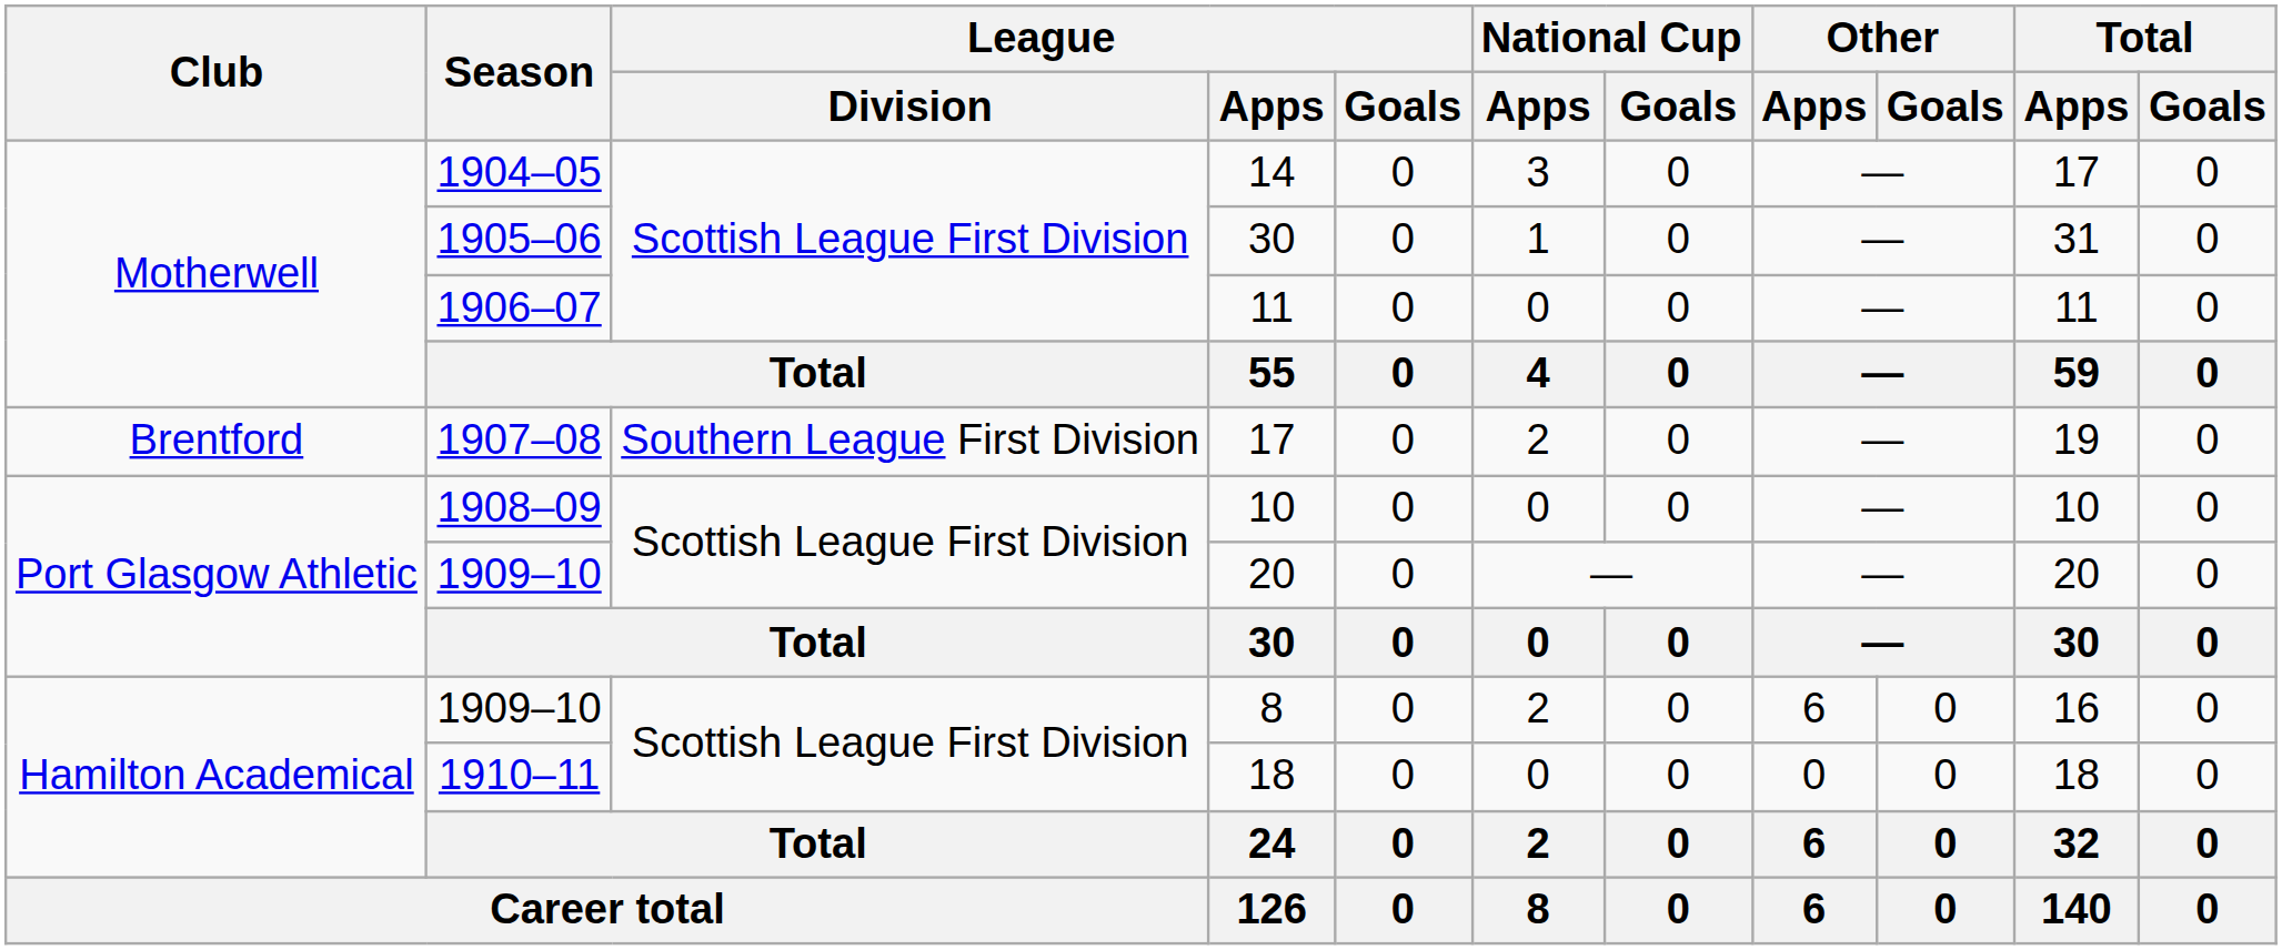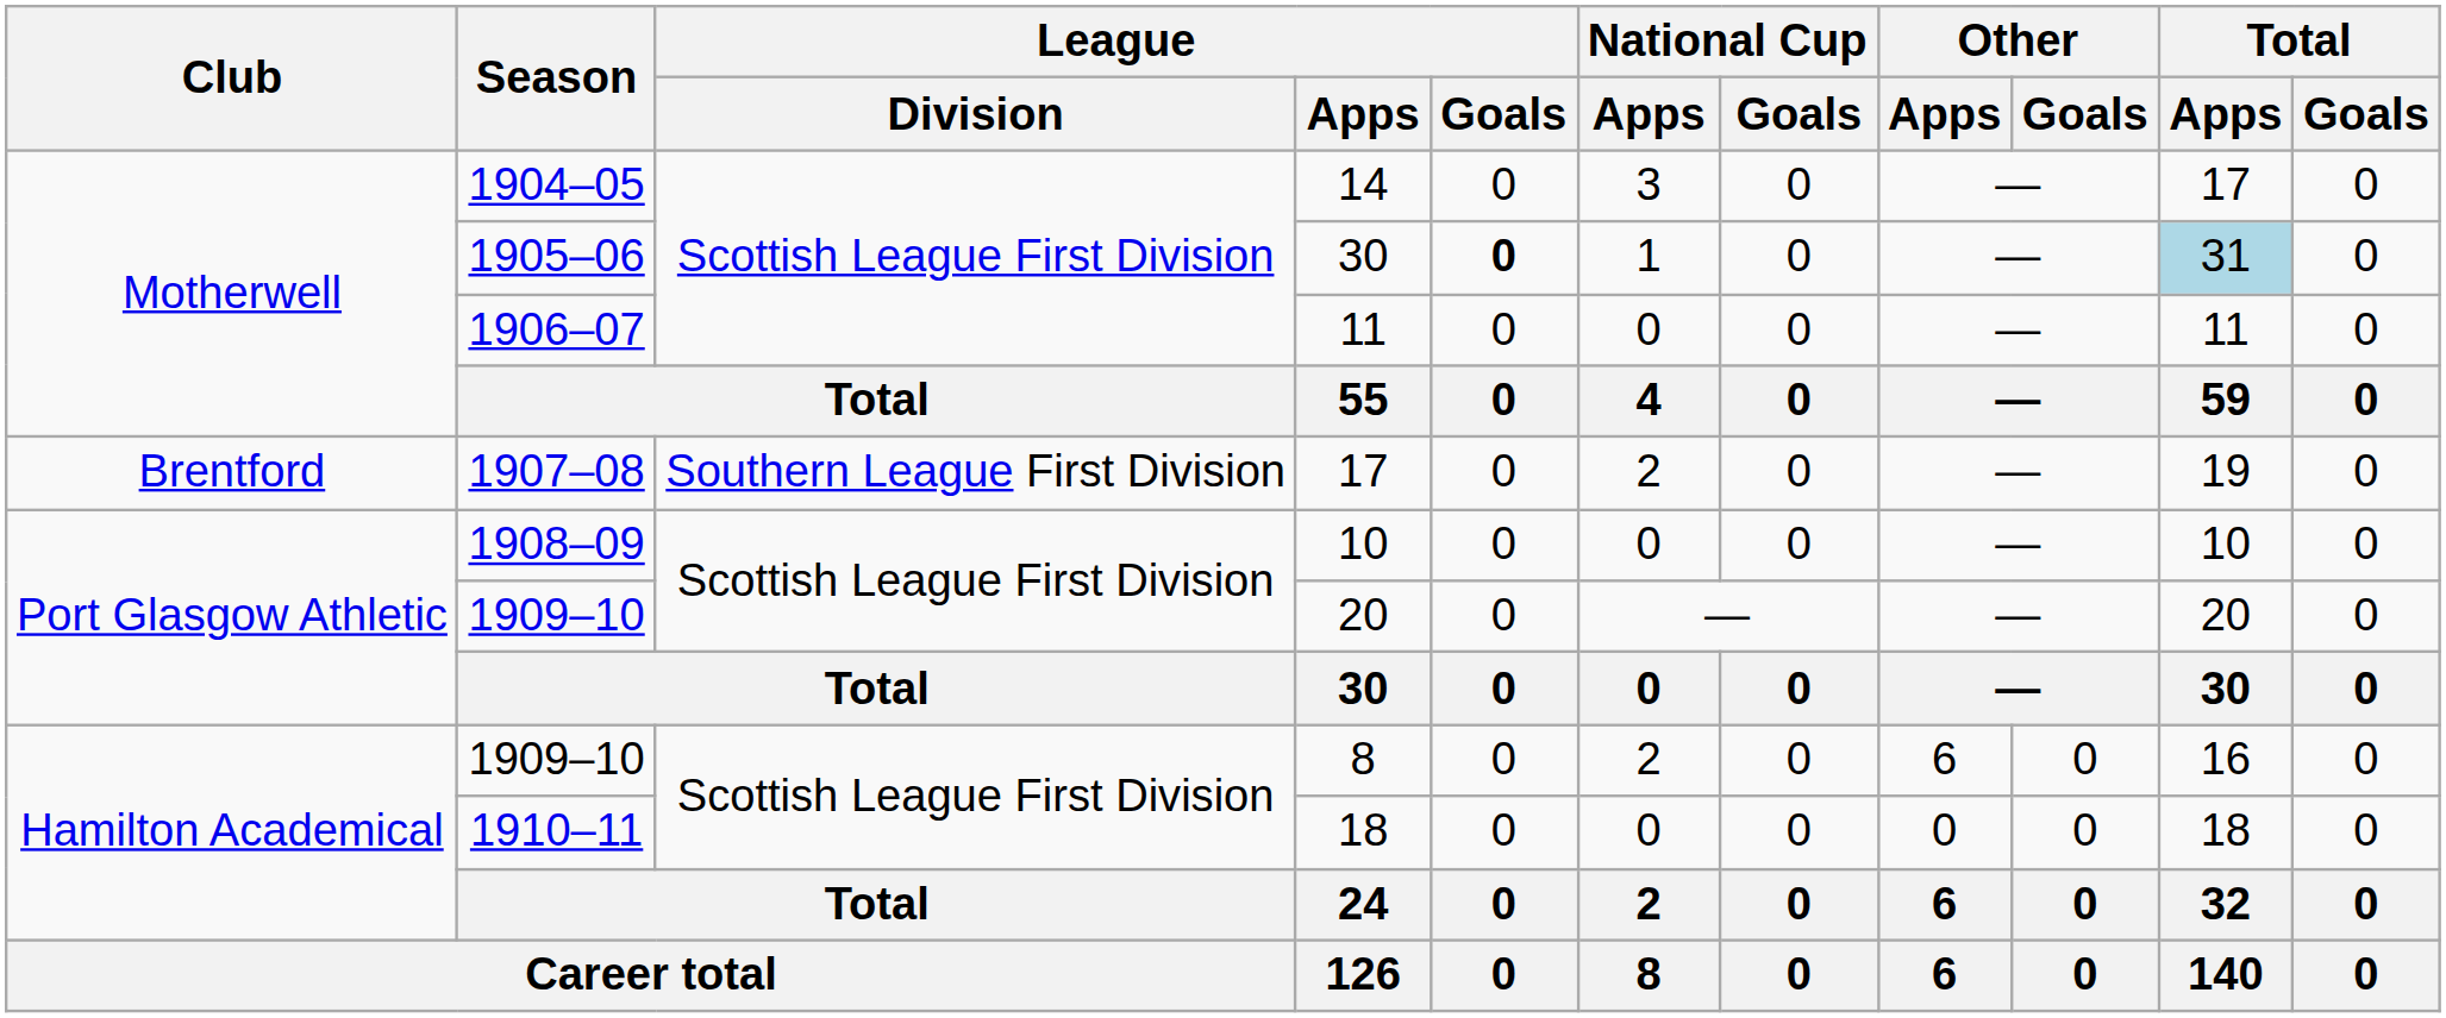1905–06 / 30 | League / Goals: normal -> bold
1905–06 / 30 | Total / Apps: no background -> lightblue background
